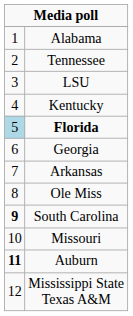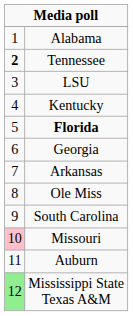Tennessee | column 1: normal -> bold
Florida | column 1: lightblue background -> no background
South Carolina | column 1: bold -> normal
Missouri | column 1: no background -> pink background
Auburn | column 1: bold -> normal
Mississippi State Texas A&M | column 1: no background -> lightgreen background
